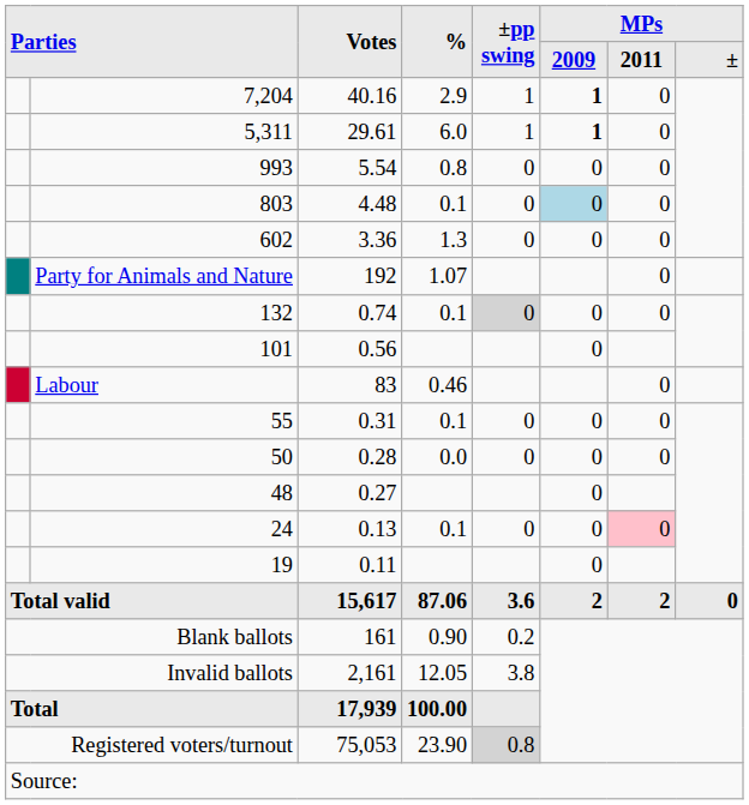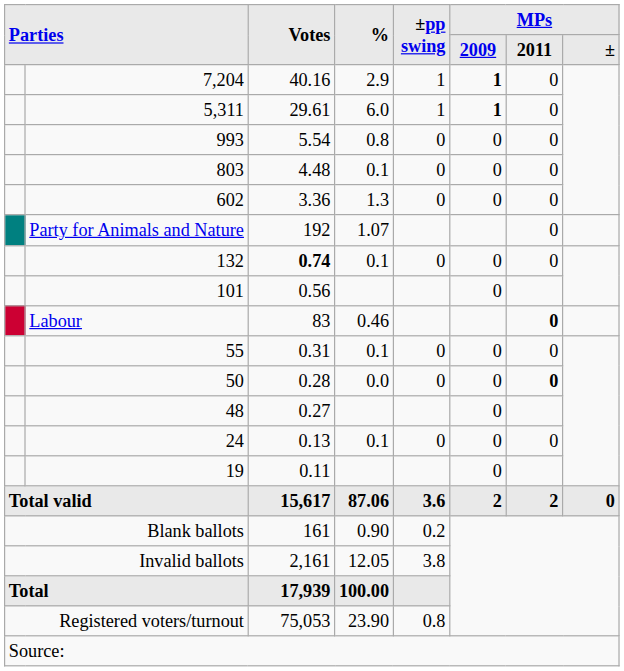803 | MPs / 2009: lightblue background -> no background
132 | Votes: normal -> bold
132 | ±pp swing: lightgrey background -> no background
Labour | MPs / 2011: normal -> bold
50 | MPs / 2011: normal -> bold
24 | MPs / 2011: pink background -> no background
Registered voters/turnout | ±pp swing: lightgrey background -> no background
